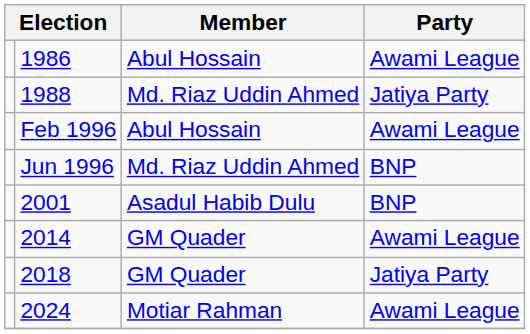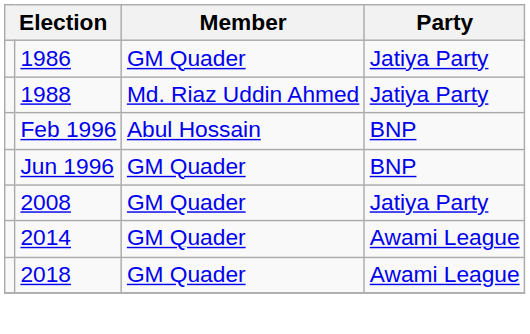1986 | Member: Abul Hossain -> GM Quader
1986 | Party: Awami League -> Jatiya Party
Feb 1996 | Party: Awami League -> BNP
Jun 1996 | Member: Md. Riaz Uddin Ahmed -> GM Quader
- row: 2001 | Asadul Habib Dulu | BNP
+ row: 2008 | GM Quader | Jatiya Party
2018 | Party: Jatiya Party -> Awami League
- row: 2024 | Motiar Rahman | Awami League
